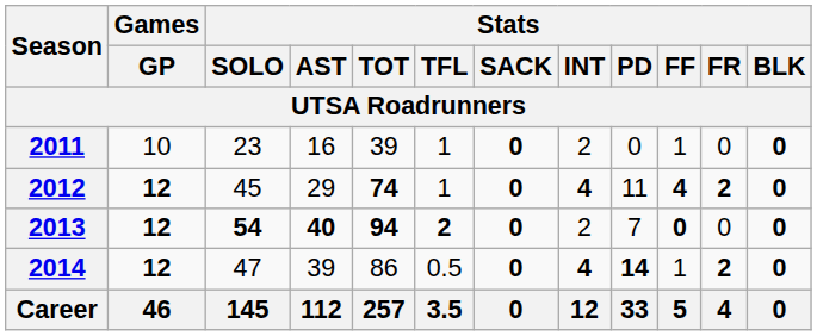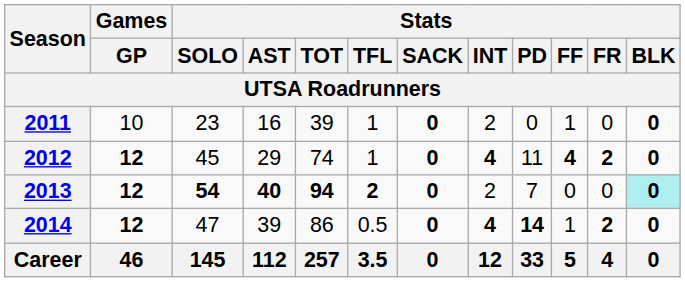2012 | Stats / TOT: bold -> normal
2013 | Stats / FF: bold -> normal
2013 | Stats / BLK: no background -> paleturquoise background
